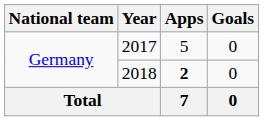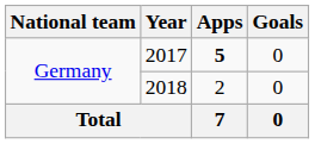2017 | Apps: normal -> bold
2018 | Apps: bold -> normal
